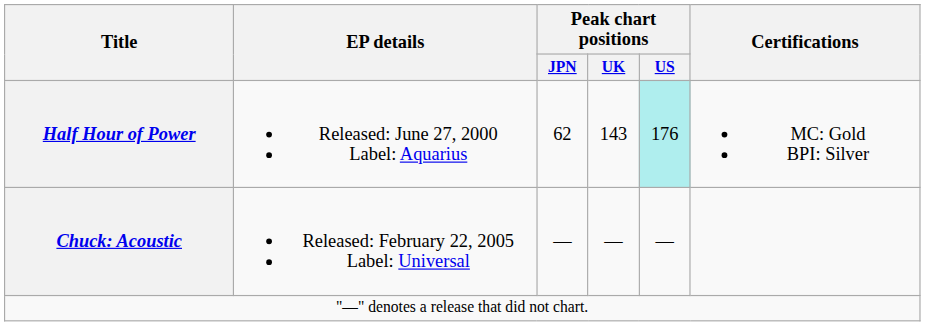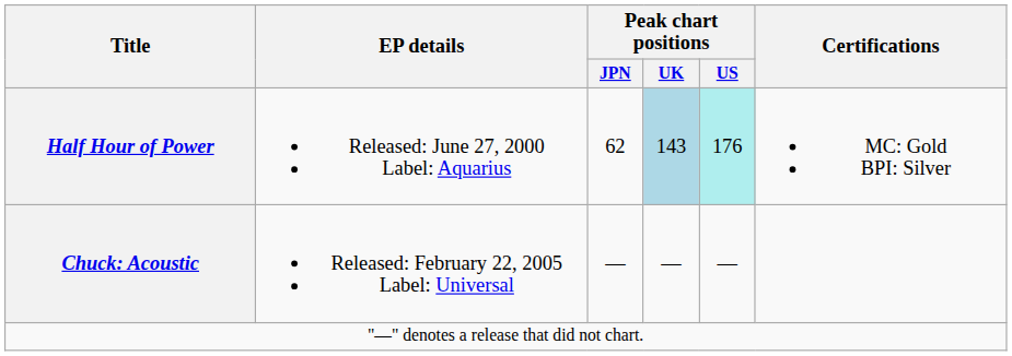Half Hour of Power | Peak chart positions / UK: no background -> lightblue background
